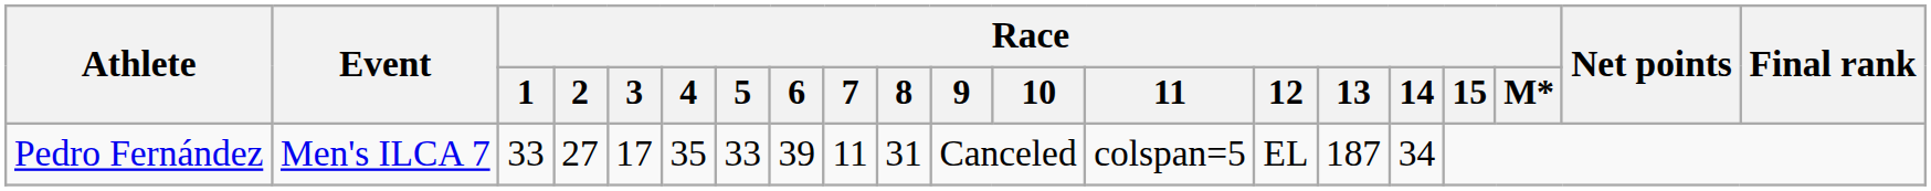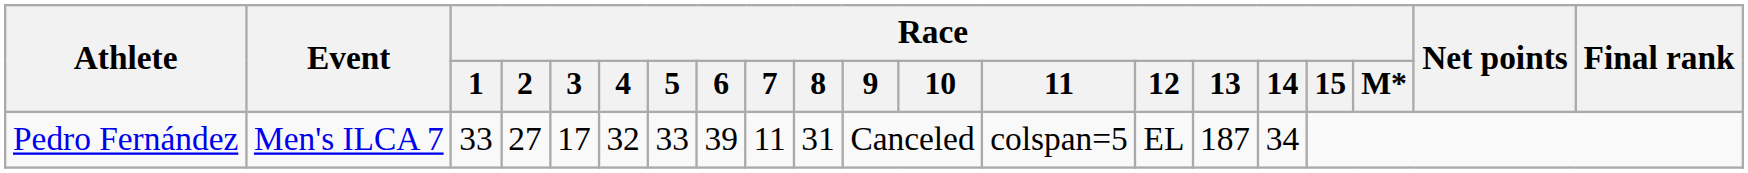Pedro Fernández | Race / 4: 35 -> 32
